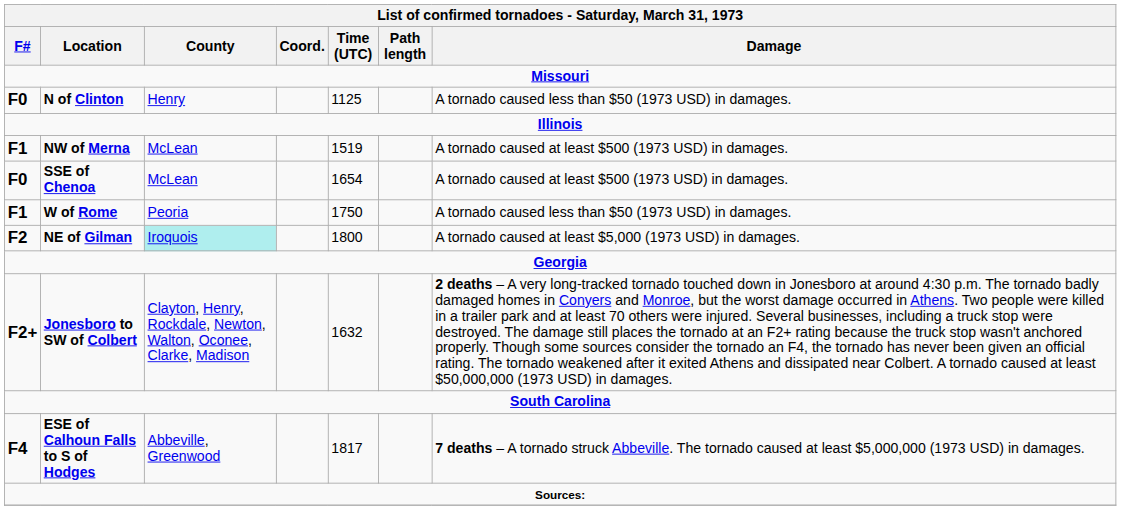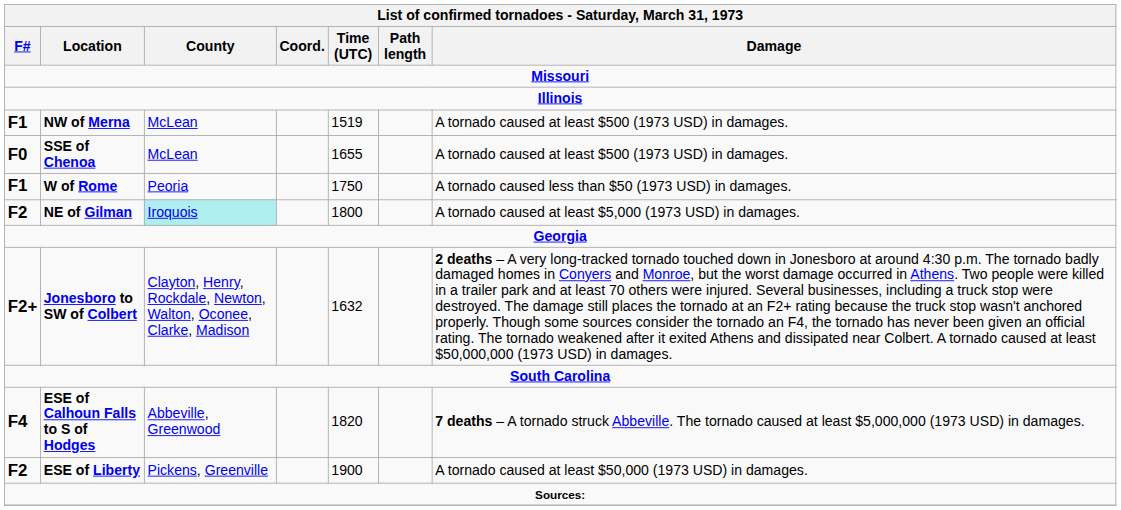- row: F0 | N of Clinton | Henry | 1125 | A tornado caused less than $50 (1973 USD) in damages.
SSE of Chenoa | Time (UTC): 1654 -> 1655
ESE of Calhoun Falls to S of Hodges | Time (UTC): 1817 -> 1820
+ row: F2 | ESE of Liberty | Pickens, Greenville | 1900 | A tornado caused at least $50,000 (1973 USD) in damages.
